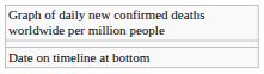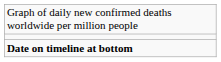row 3 | column 1: normal -> bold
